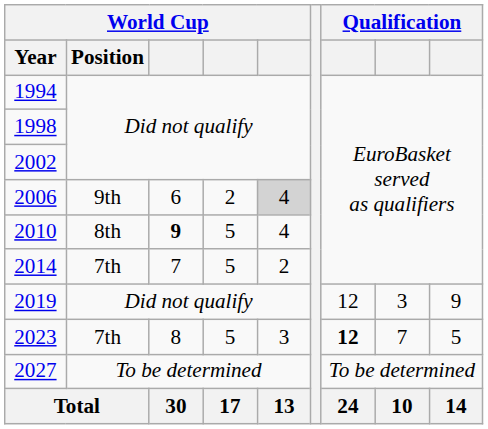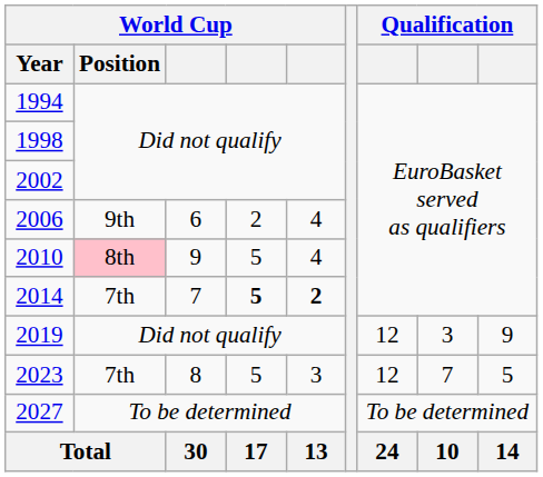2006 | column 5: lightgrey background -> no background
2010 | World Cup / Position: no background -> pink background
2010 | column 3: bold -> normal
2014 | column 4: normal -> bold
2014 | column 5: normal -> bold
2023 | column 7: bold -> normal
